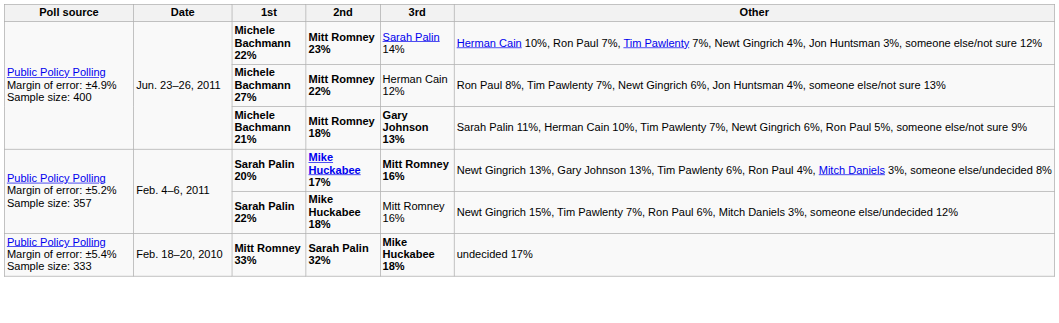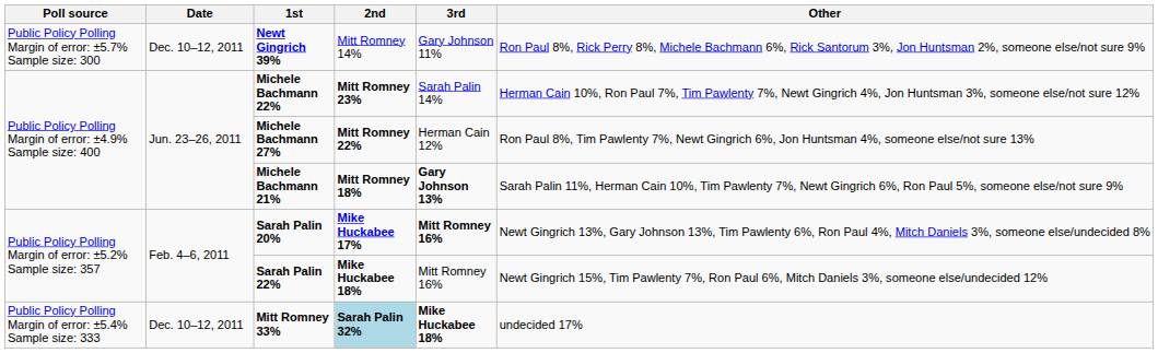+ row: Public Policy Polling Margin of error: ±5.7% Sample size: 300 | Dec. 10–12, 2011 | Newt Gingrich 39% | Mitt Romney 14% | Gary Johnson 11% | Ron Paul 8%, Rick Perry 8%, Michele Bachmann 6%, Rick Santorum 3%, Jon Huntsman 2%, someone else/not sure 9%
Mitt Romney 33% | Date: Feb. 18–20, 2010 -> Dec. 10–12, 2011
Mitt Romney 33% | 2nd: no background -> lightblue background
